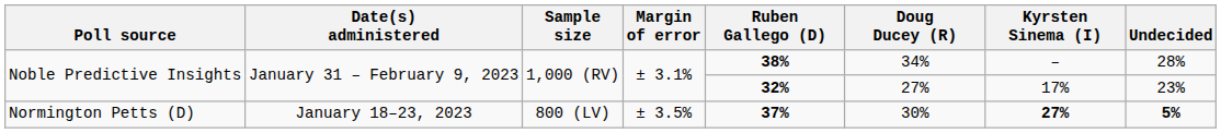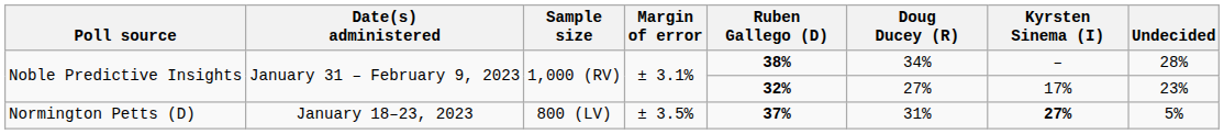Normington Petts (D) | Doug Ducey (R): 30% -> 31%
Normington Petts (D) | Undecided: bold -> normal
